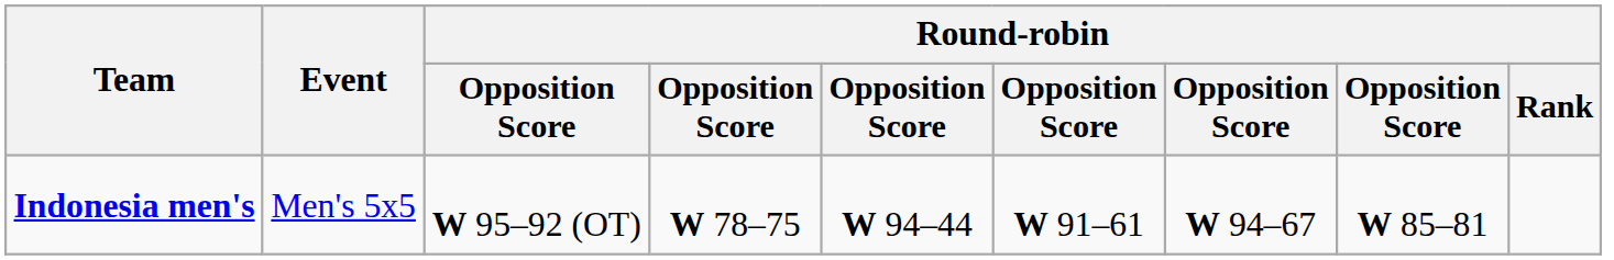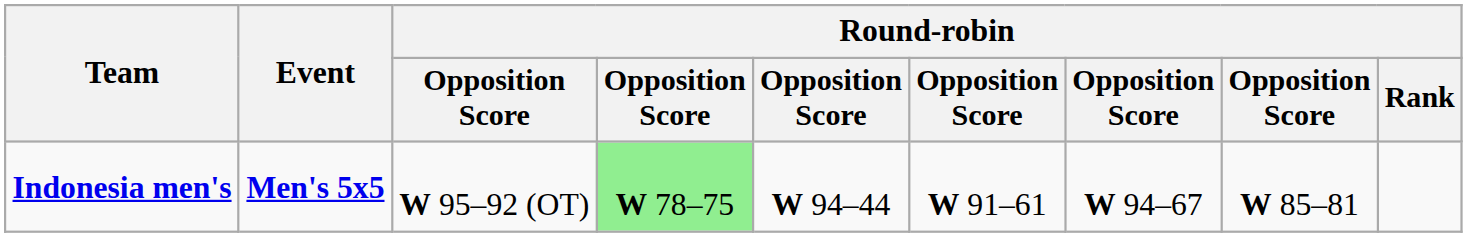Indonesia men's | Event: normal -> bold
Indonesia men's | column 4: no background -> lightgreen background
